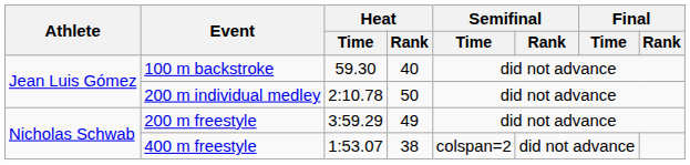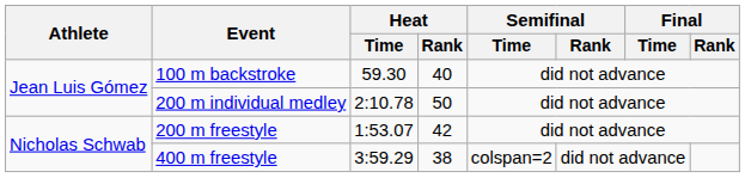200 m freestyle | Heat / Time: 3:59.29 -> 1:53.07
200 m freestyle | Heat / Rank: 49 -> 42
400 m freestyle | Heat / Time: 1:53.07 -> 3:59.29
